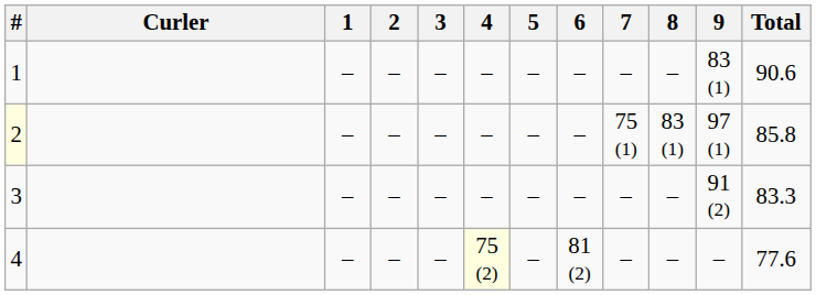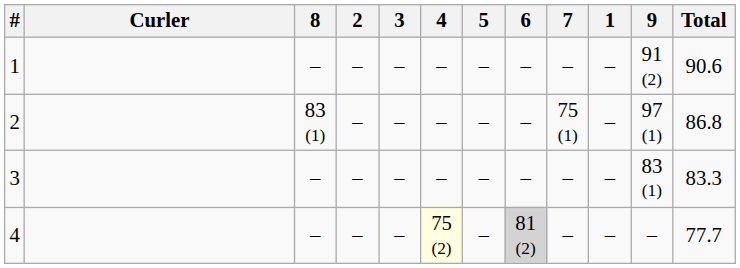columns swapped: 1 <-> 8
row 2 | 9: 83 (1) -> 91 (2)
row 3 | #: lightyellow background -> no background
row 3 | Total: 85.8 -> 86.8
row 4 | 9: 91 (2) -> 83 (1)
row 5 | 6: no background -> lightgrey background
row 5 | Total: 77.6 -> 77.7
